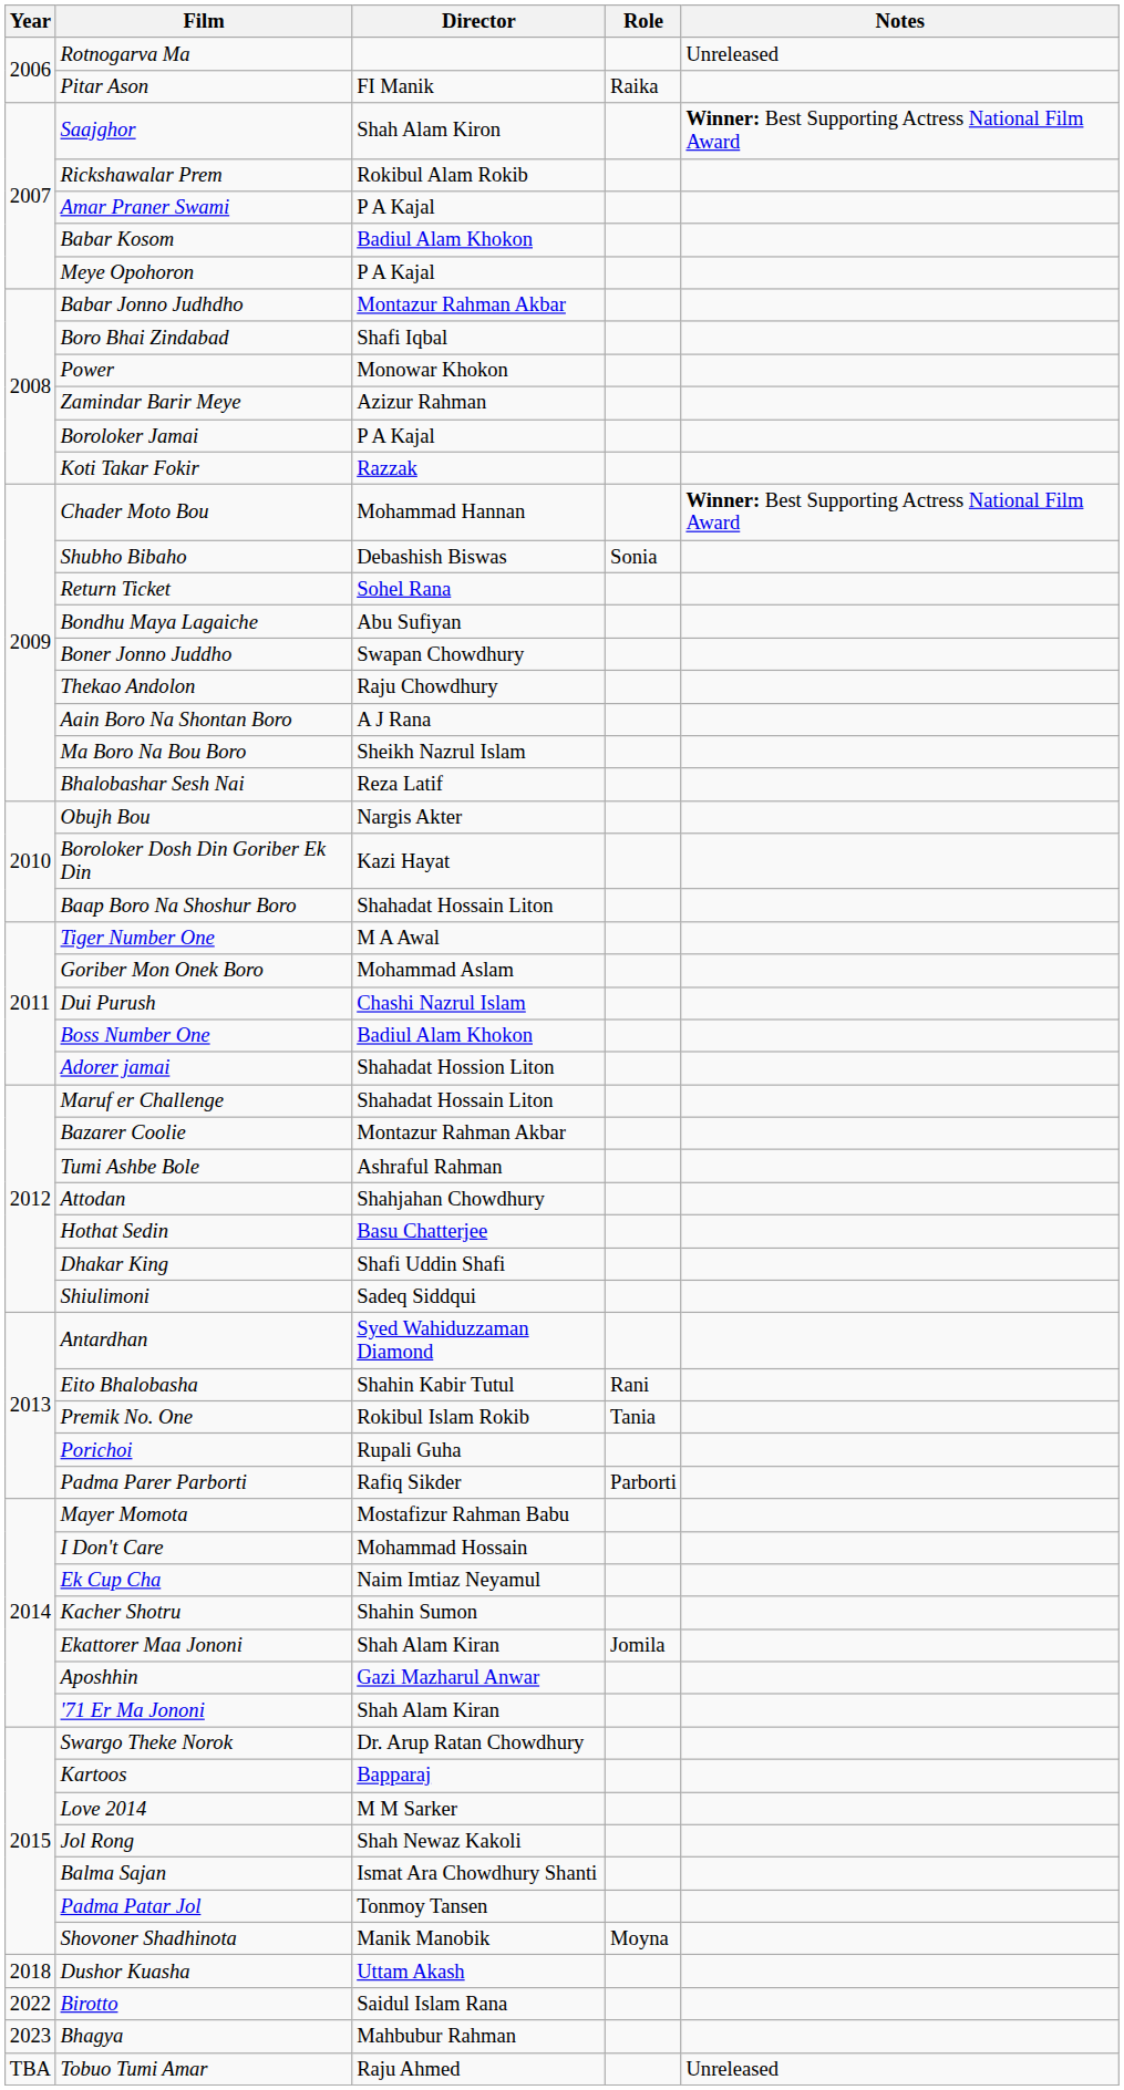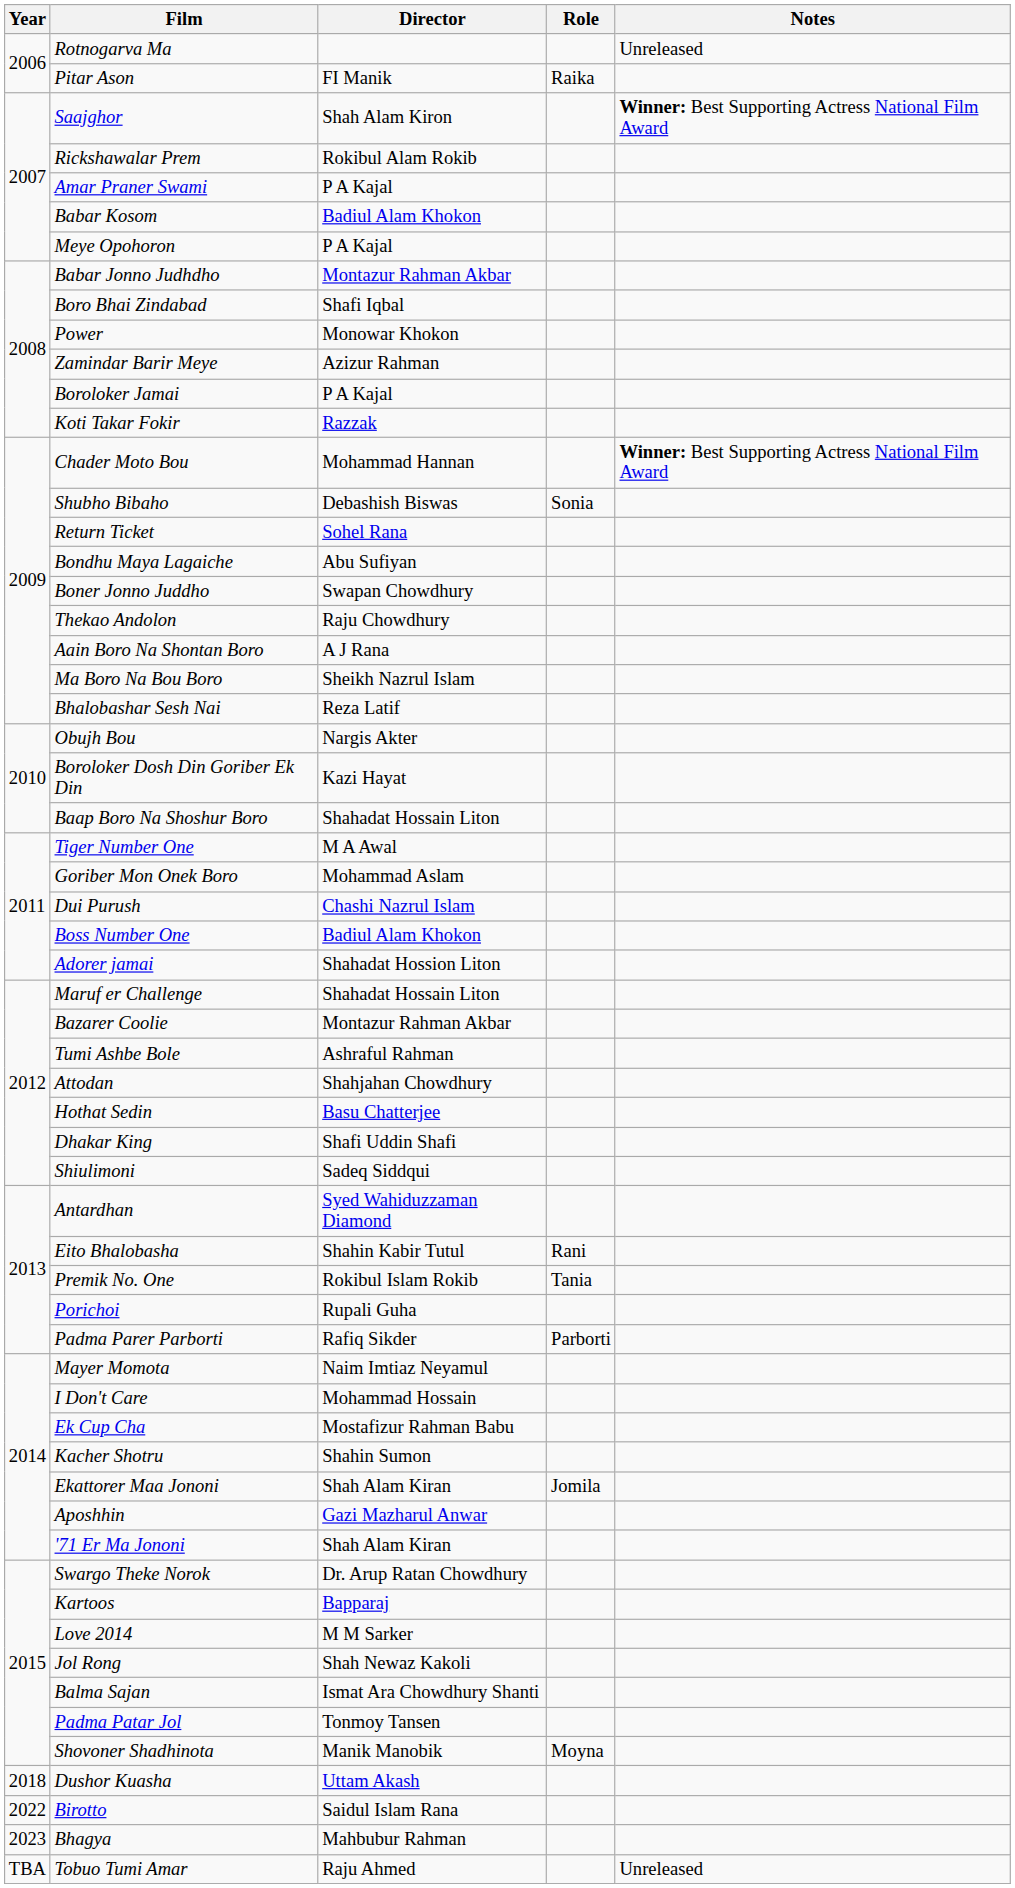Mayer Momota | Director: Mostafizur Rahman Babu -> Naim Imtiaz Neyamul
Ek Cup Cha | Director: Naim Imtiaz Neyamul -> Mostafizur Rahman Babu
